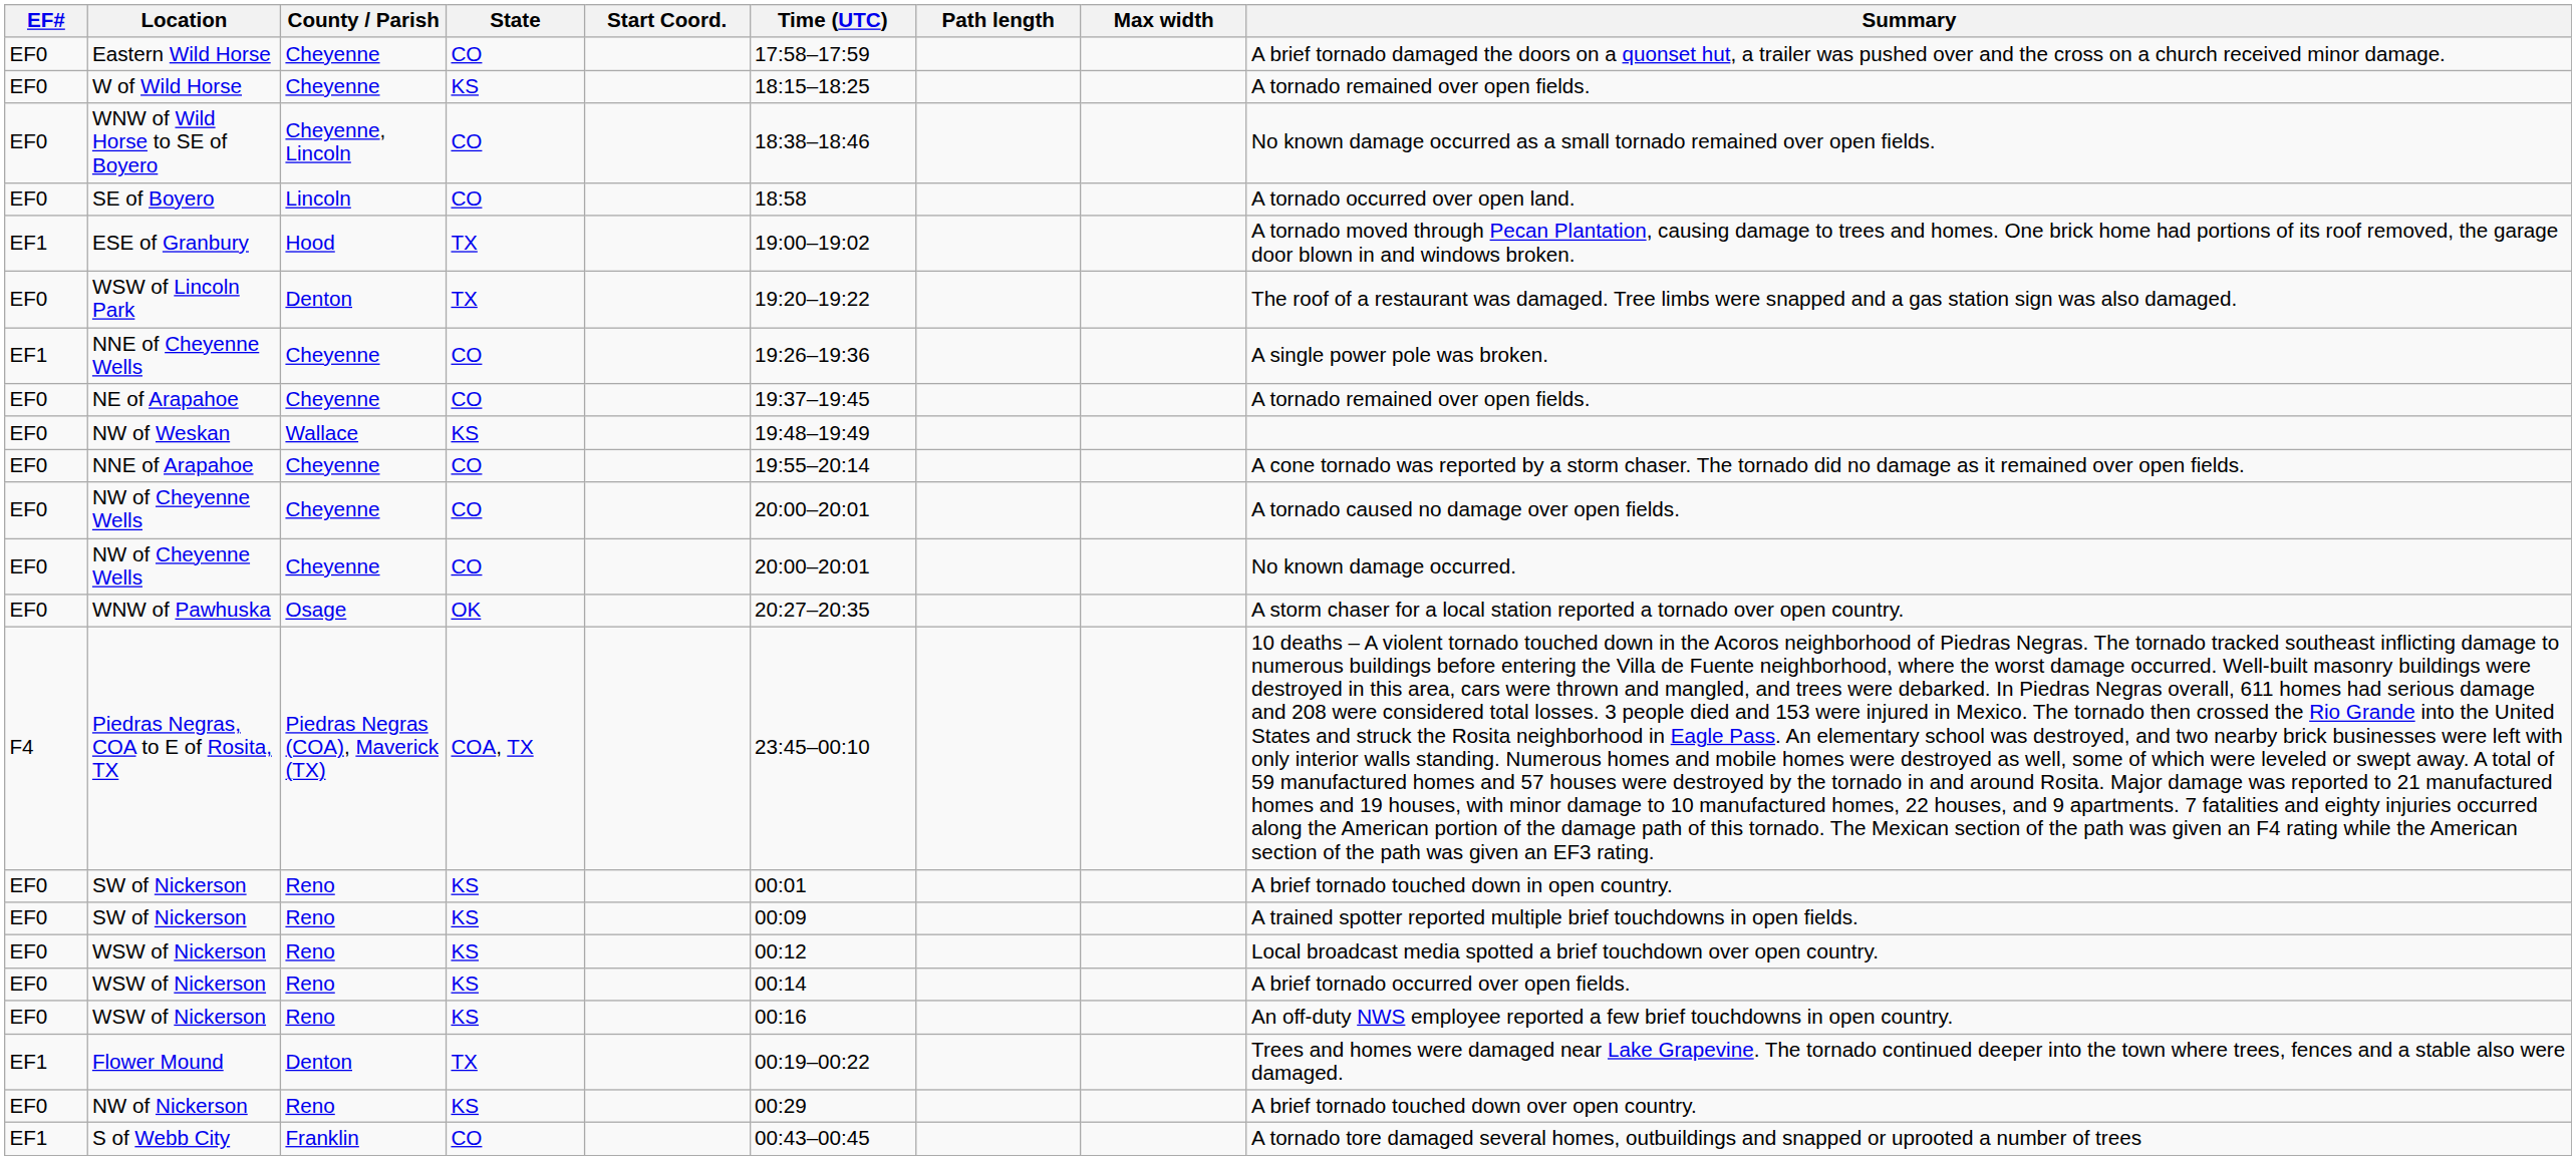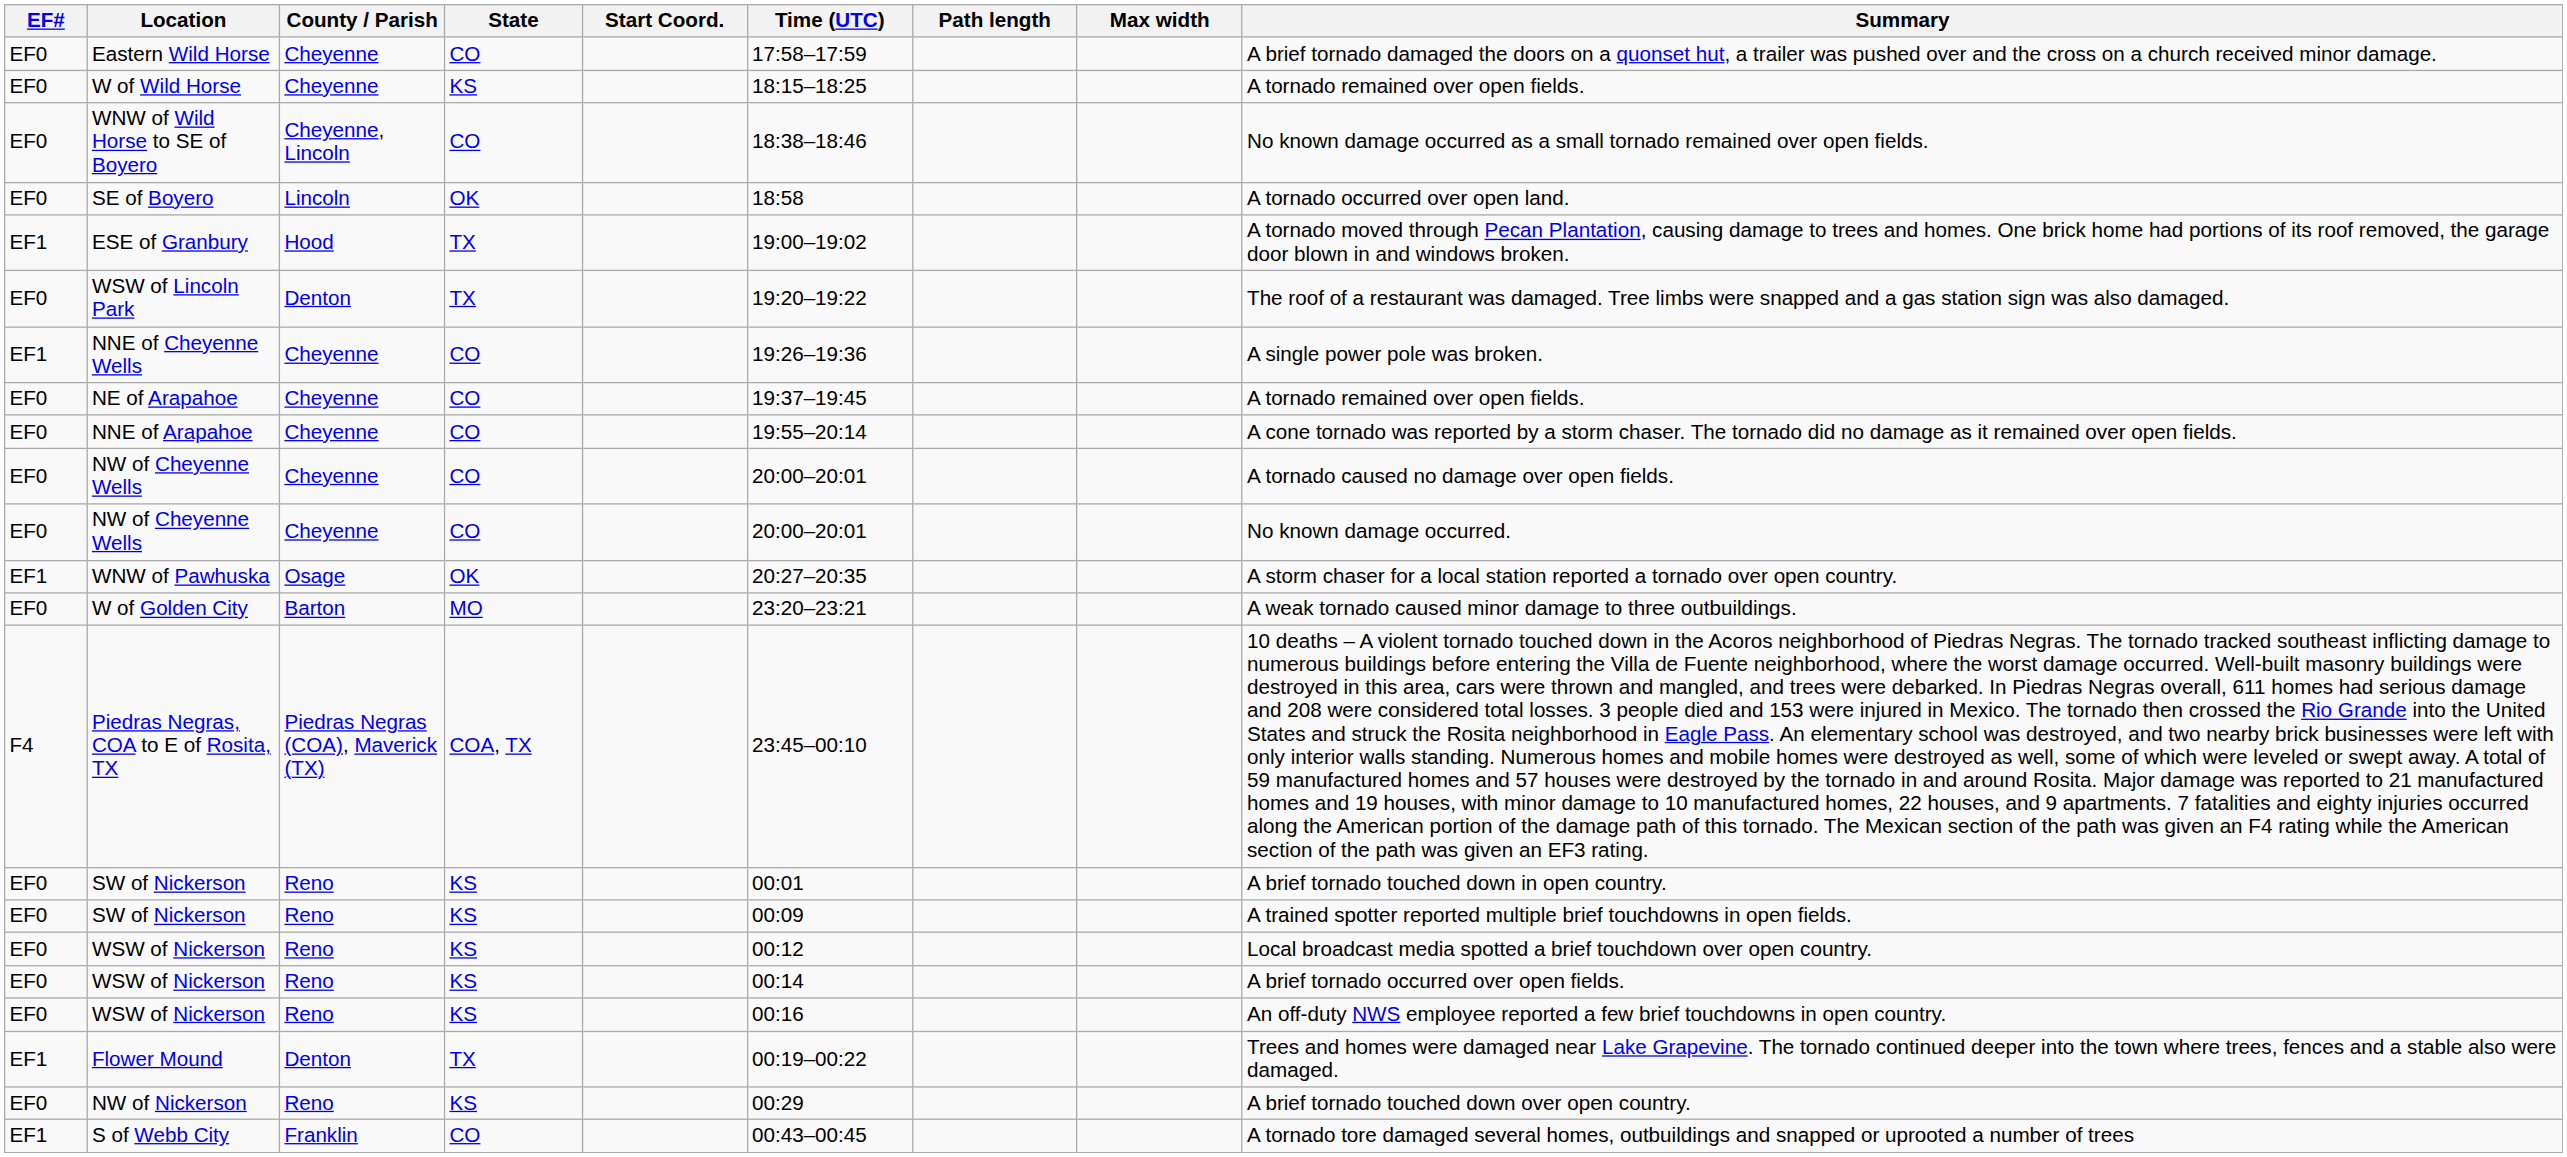SE of Boyero | State: CO -> OK
- row: EF0 | NW of Weskan | Wallace | KS | 19:48–19:49
WNW of Pawhuska | EF#: EF0 -> EF1
+ row: EF0 | W of Golden City | Barton | MO | 23:20–23:21 | A weak tornado caused minor damage to three outbuildings.
